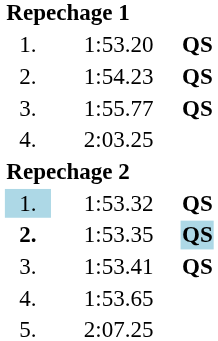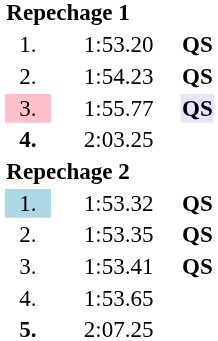1:55.77 | column 1: no background -> pink background
1:55.77 | column 3: no background -> lavender background
2:03.25 | column 1: normal -> bold
1:53.35 | column 1: bold -> normal
1:53.35 | column 3: lightblue background -> no background
2:07.25 | column 1: normal -> bold
